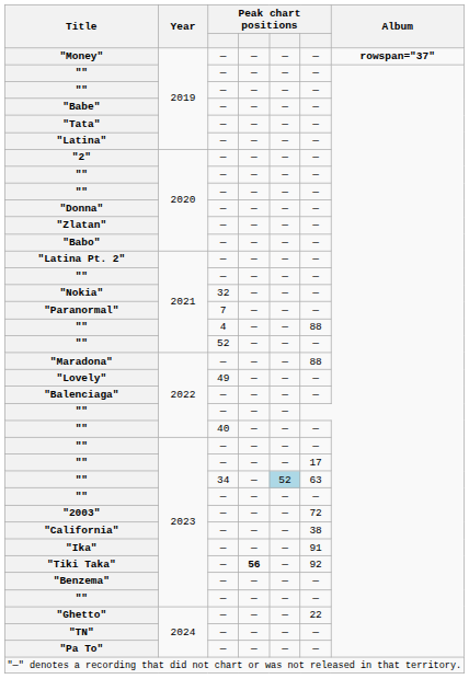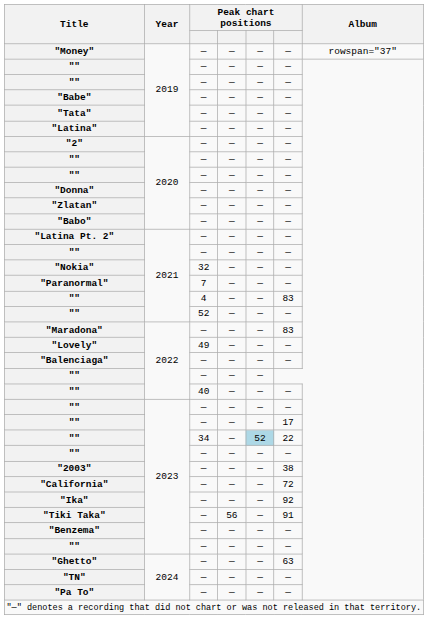"Money" | Album: bold -> normal
"" / 4 | column 6: 88 -> 83
"Maradona" | column 6: 88 -> 83
"" / 34 | column 6: 63 -> 22
"2003" | column 6: 72 -> 38
"California" | column 6: 38 -> 72
"Ika" | column 6: 91 -> 92
"Tiki Taka" | column 4: bold -> normal
"Tiki Taka" | column 6: 92 -> 91
"Ghetto" | column 6: 22 -> 63
